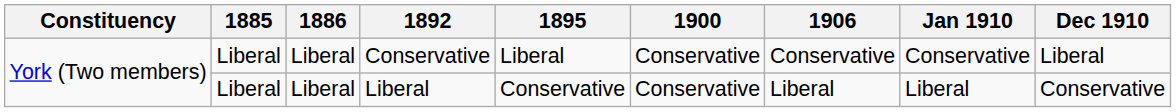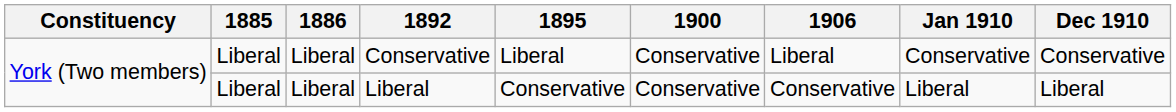row 2 | 1906: Conservative -> Liberal
row 2 | Dec 1910: Liberal -> Conservative
row 3 | 1906: Liberal -> Conservative
row 3 | Dec 1910: Conservative -> Liberal
